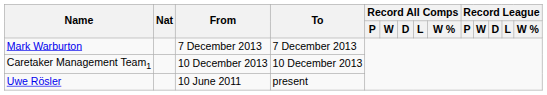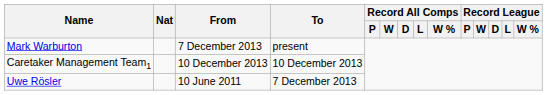Mark Warburton | To: 7 December 2013 -> present
Uwe Rösler | To: present -> 7 December 2013
